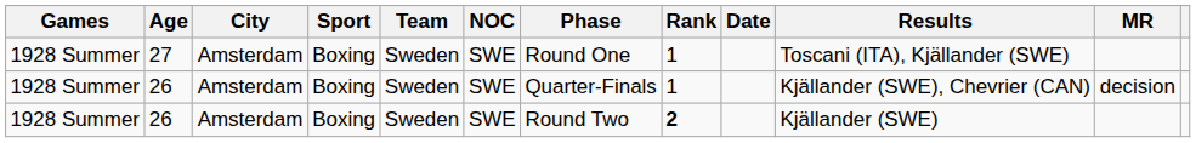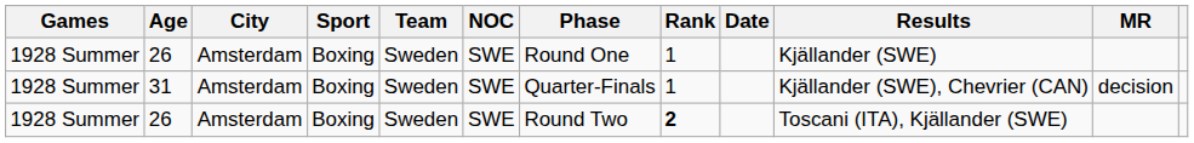row 2 | Age: 27 -> 26
row 2 | Results: Toscani (ITA), Kjällander (SWE) -> Kjällander (SWE)
row 3 | Age: 26 -> 31
row 4 | Results: Kjällander (SWE) -> Toscani (ITA), Kjällander (SWE)
